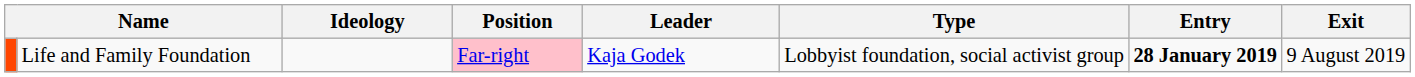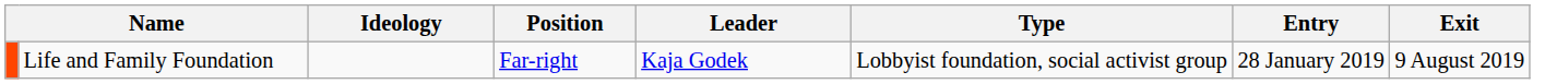Life and Family Foundation | Position: pink background -> no background
Life and Family Foundation | Entry: bold -> normal
